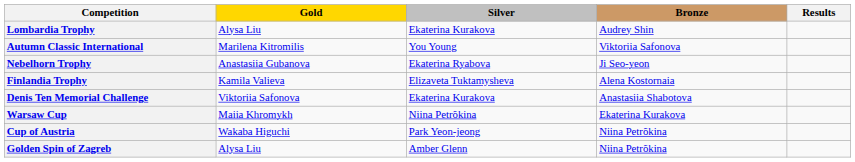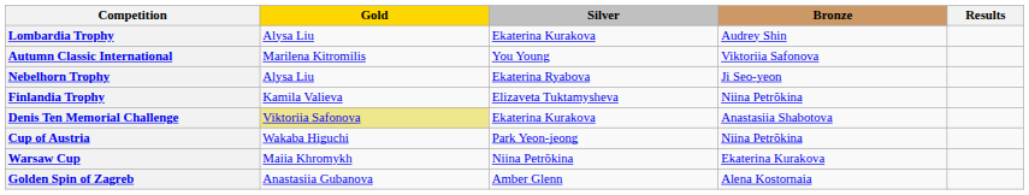Nebelhorn Trophy | Gold: Anastasiia Gubanova -> Alysa Liu
Finlandia Trophy | Bronze: Alena Kostornaia -> Niina Petrõkina
Denis Ten Memorial Challenge | Gold: no background -> khaki background
rows swapped: Cup of Austria <-> Warsaw Cup
Golden Spin of Zagreb | Gold: Alysa Liu -> Anastasiia Gubanova
Golden Spin of Zagreb | Bronze: Niina Petrõkina -> Alena Kostornaia
